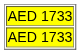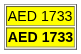row 2 | column 1: normal -> bold
